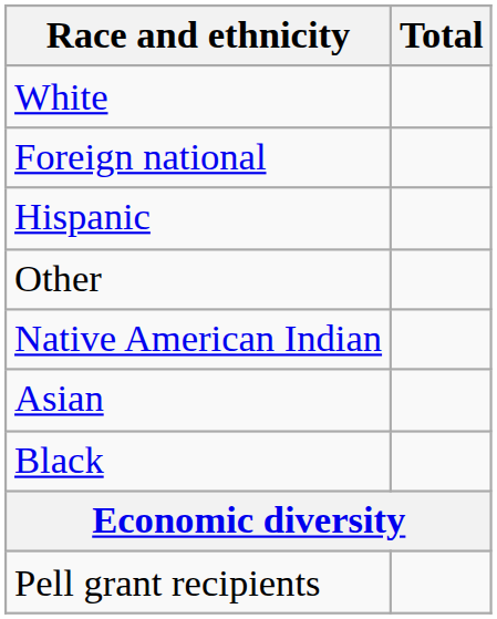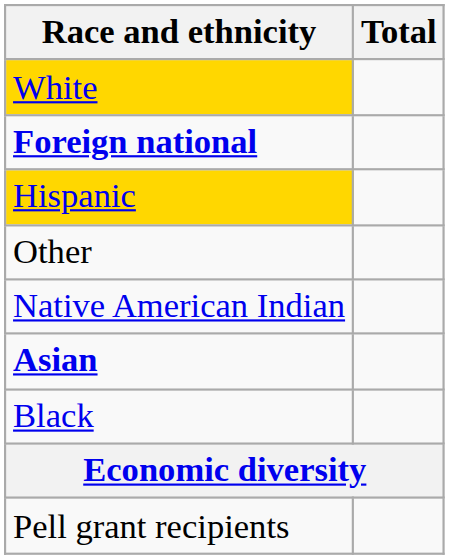White | Race and ethnicity: no background -> gold background
Foreign national | Race and ethnicity: normal -> bold
Hispanic | Race and ethnicity: no background -> gold background
Asian | Race and ethnicity: normal -> bold
